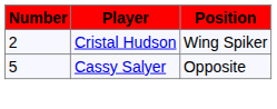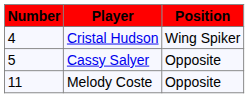Cristal Hudson | Number: 2 -> 4
+ row: 11 | Melody Coste | Opposite
